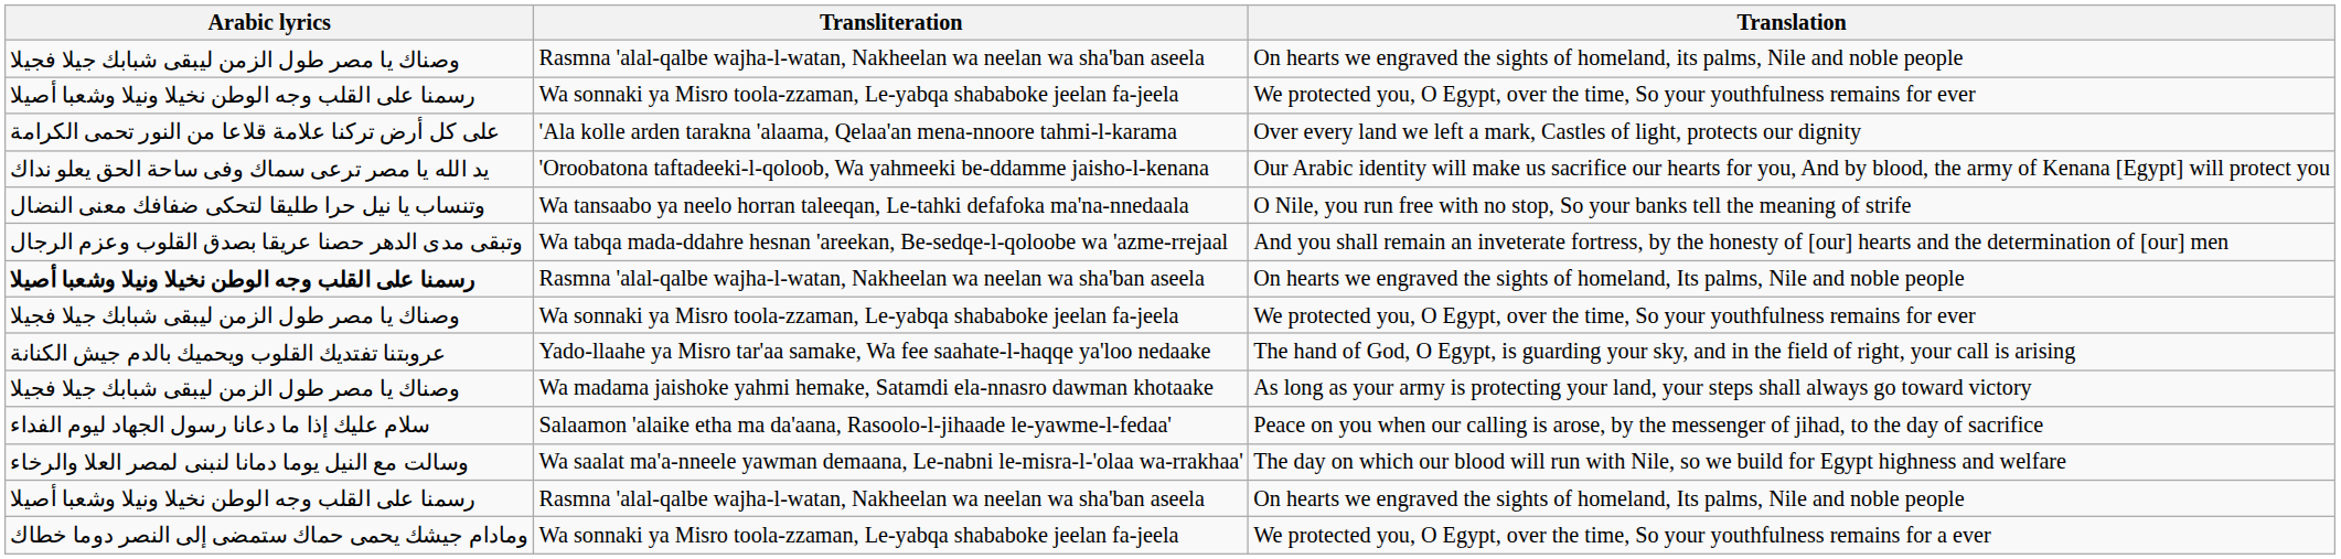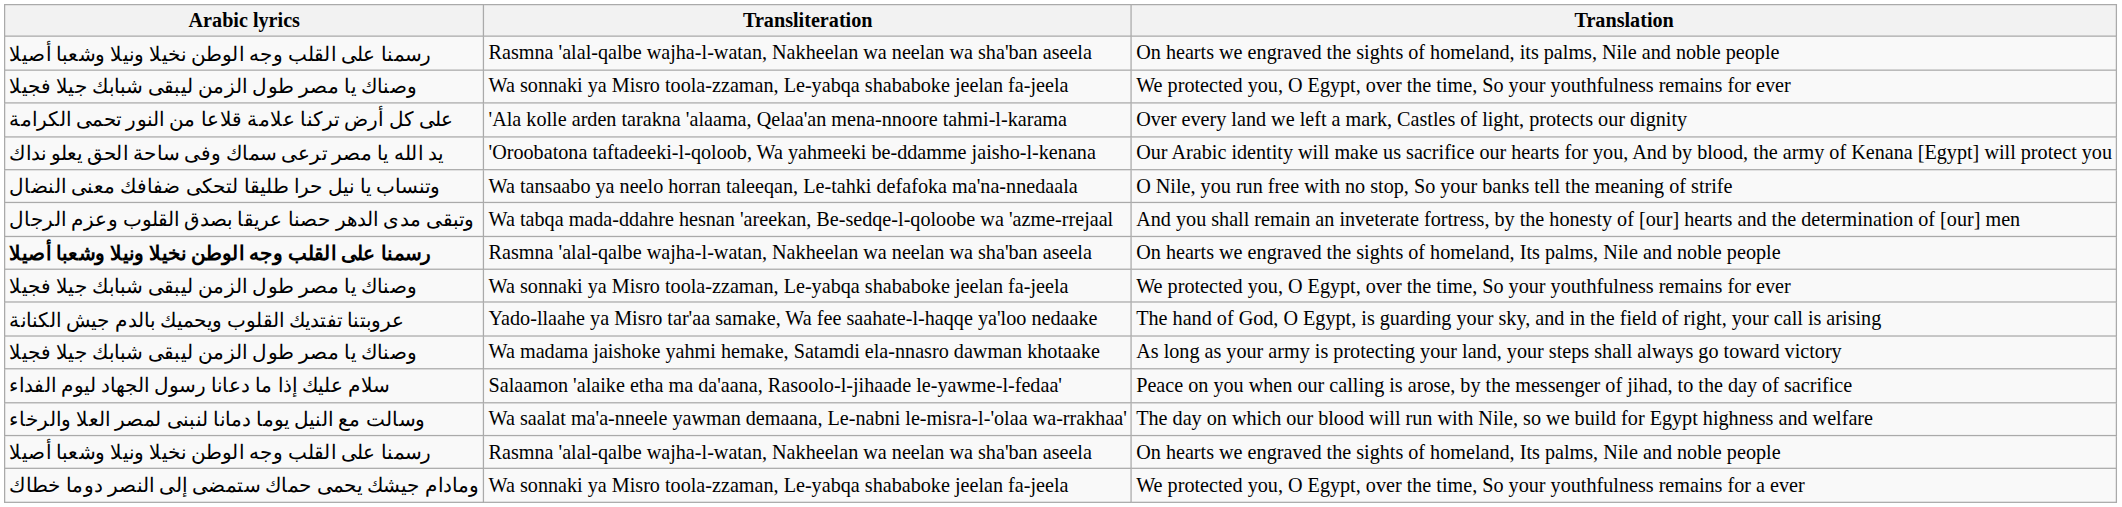row 2 | Arabic lyrics: وصناك يا مصر طول الزمن ليبقى شبابك جيلا فجيلا -> رسمنا على القلب وجه الوطن نخيلا ونيلا وشعبا أصيلا
row 3 | Arabic lyrics: رسمنا على القلب وجه الوطن نخيلا ونيلا وشعبا أصيلا -> وصناك يا مصر طول الزمن ليبقى شبابك جيلا فجيلا
